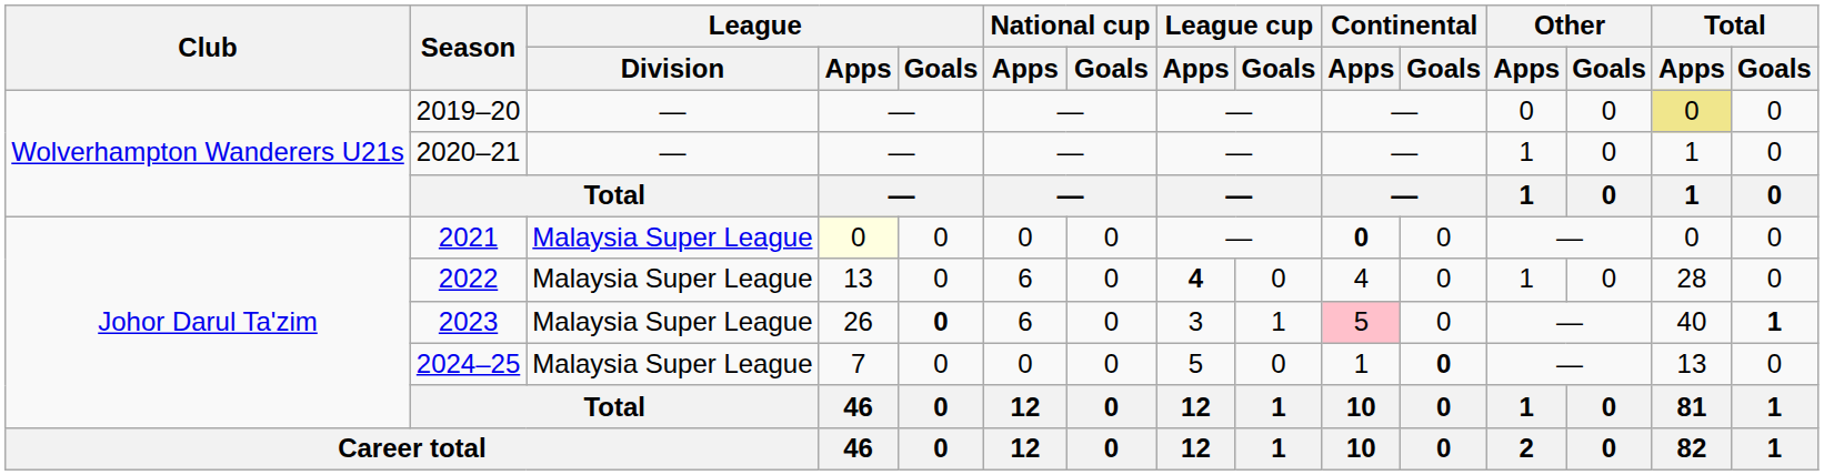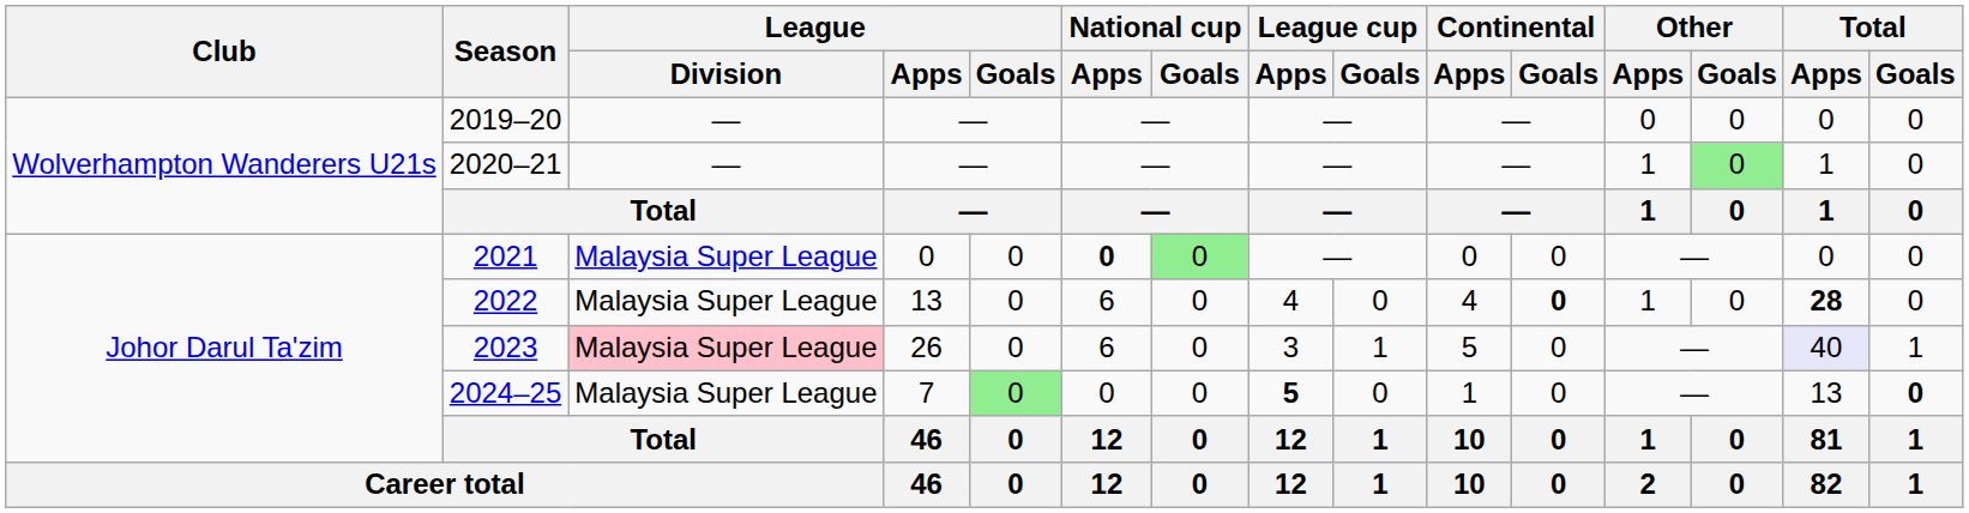2019–20 | Total / Apps: khaki background -> no background
2020–21 | Other / Goals: no background -> lightgreen background
2021 | League / Apps: lightyellow background -> no background
2021 | National cup / Apps: normal -> bold
2021 | National cup / Goals: no background -> lightgreen background
2021 | Continental / Apps: bold -> normal
2022 | League cup / Apps: bold -> normal
2022 | Continental / Goals: normal -> bold
2022 | Total / Apps: normal -> bold
2023 | League / Division: no background -> pink background
2023 | League / Goals: bold -> normal
2023 | Continental / Apps: pink background -> no background
2023 | Total / Apps: no background -> lavender background
2023 | Total / Goals: bold -> normal
2024–25 | League / Goals: no background -> lightgreen background
2024–25 | League cup / Apps: normal -> bold
2024–25 | Continental / Goals: bold -> normal
2024–25 | Total / Goals: normal -> bold
